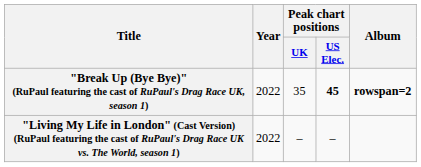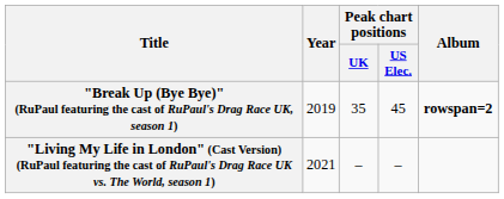row 3 | Year: 2022 -> 2019
row 3 | Peak chart positions / US Elec.: bold -> normal
row 4 | Year: 2022 -> 2021
